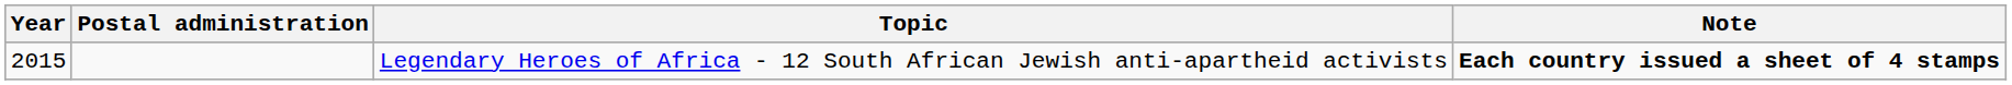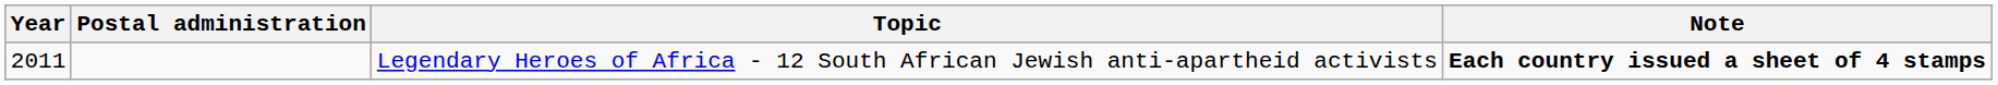row 2 | Year: 2015 -> 2011
